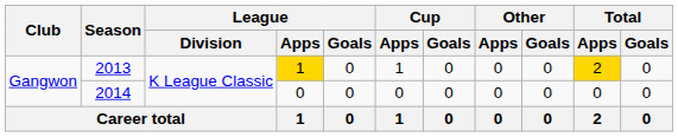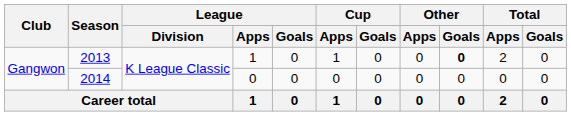2013 | League / Apps: gold background -> no background
2013 | Other / Goals: normal -> bold
2013 | Total / Apps: gold background -> no background
